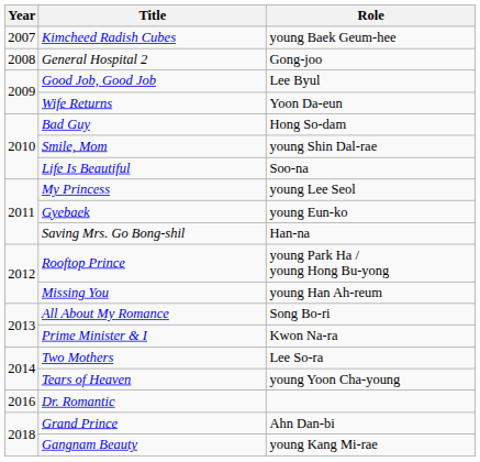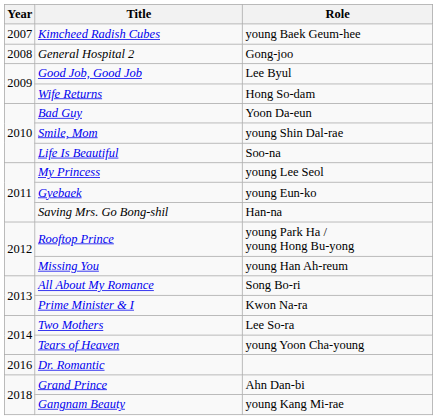Wife Returns | Role: Yoon Da-eun -> Hong So-dam
Bad Guy | Role: Hong So-dam -> Yoon Da-eun
